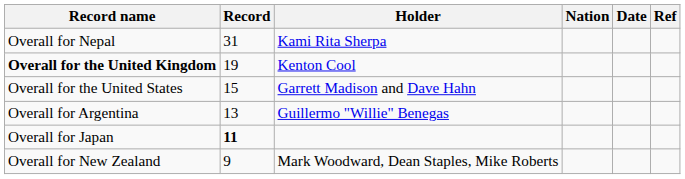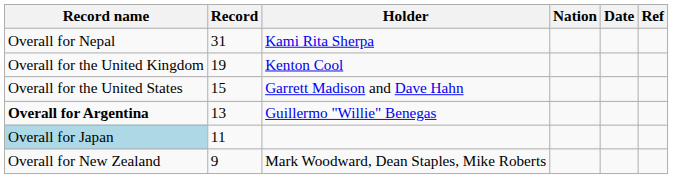row 3 | Record name: bold -> normal
row 5 | Record name: normal -> bold
row 6 | Record name: no background -> lightblue background
row 6 | Record: bold -> normal
